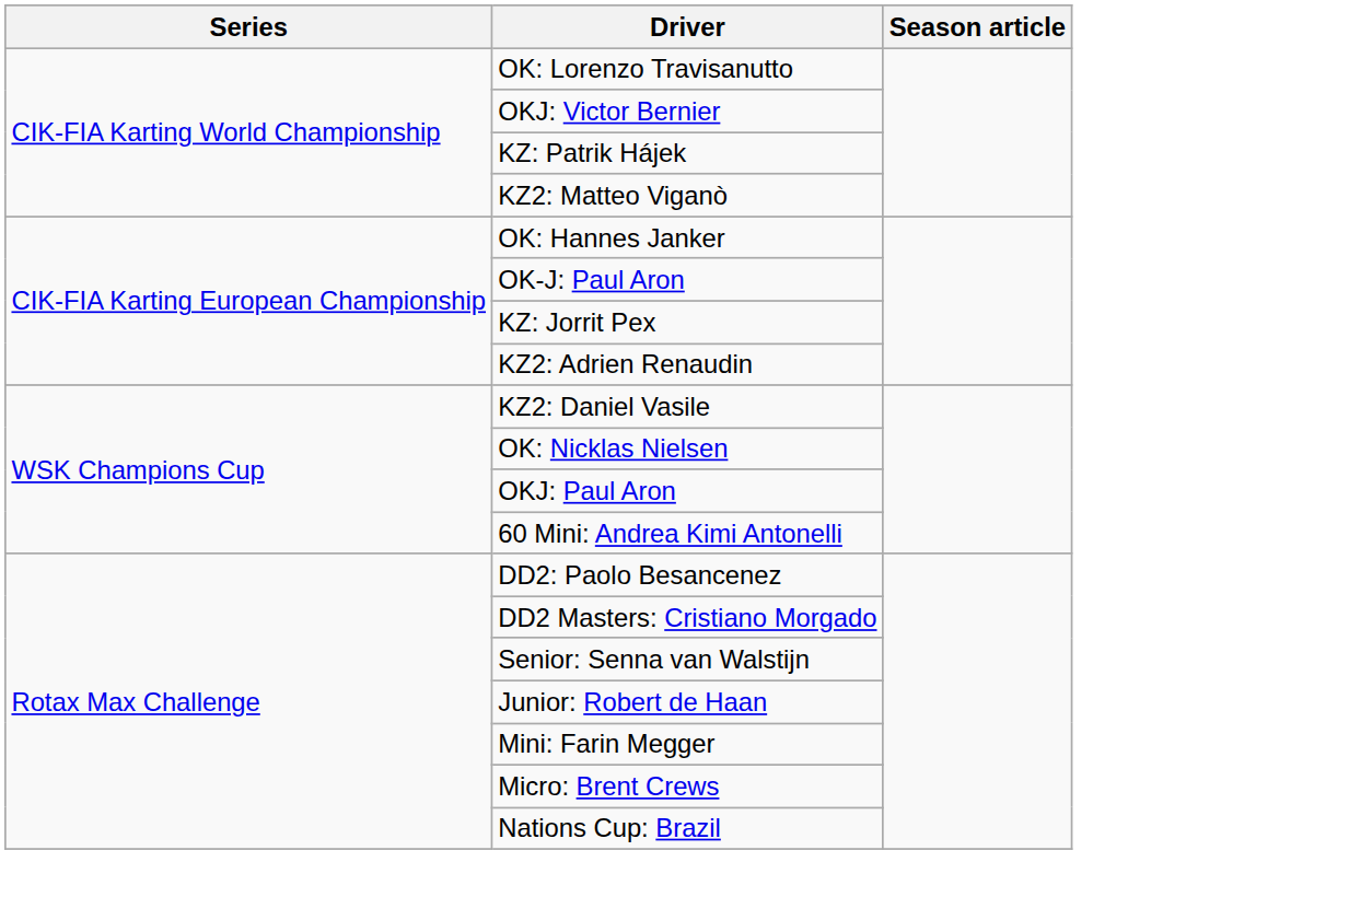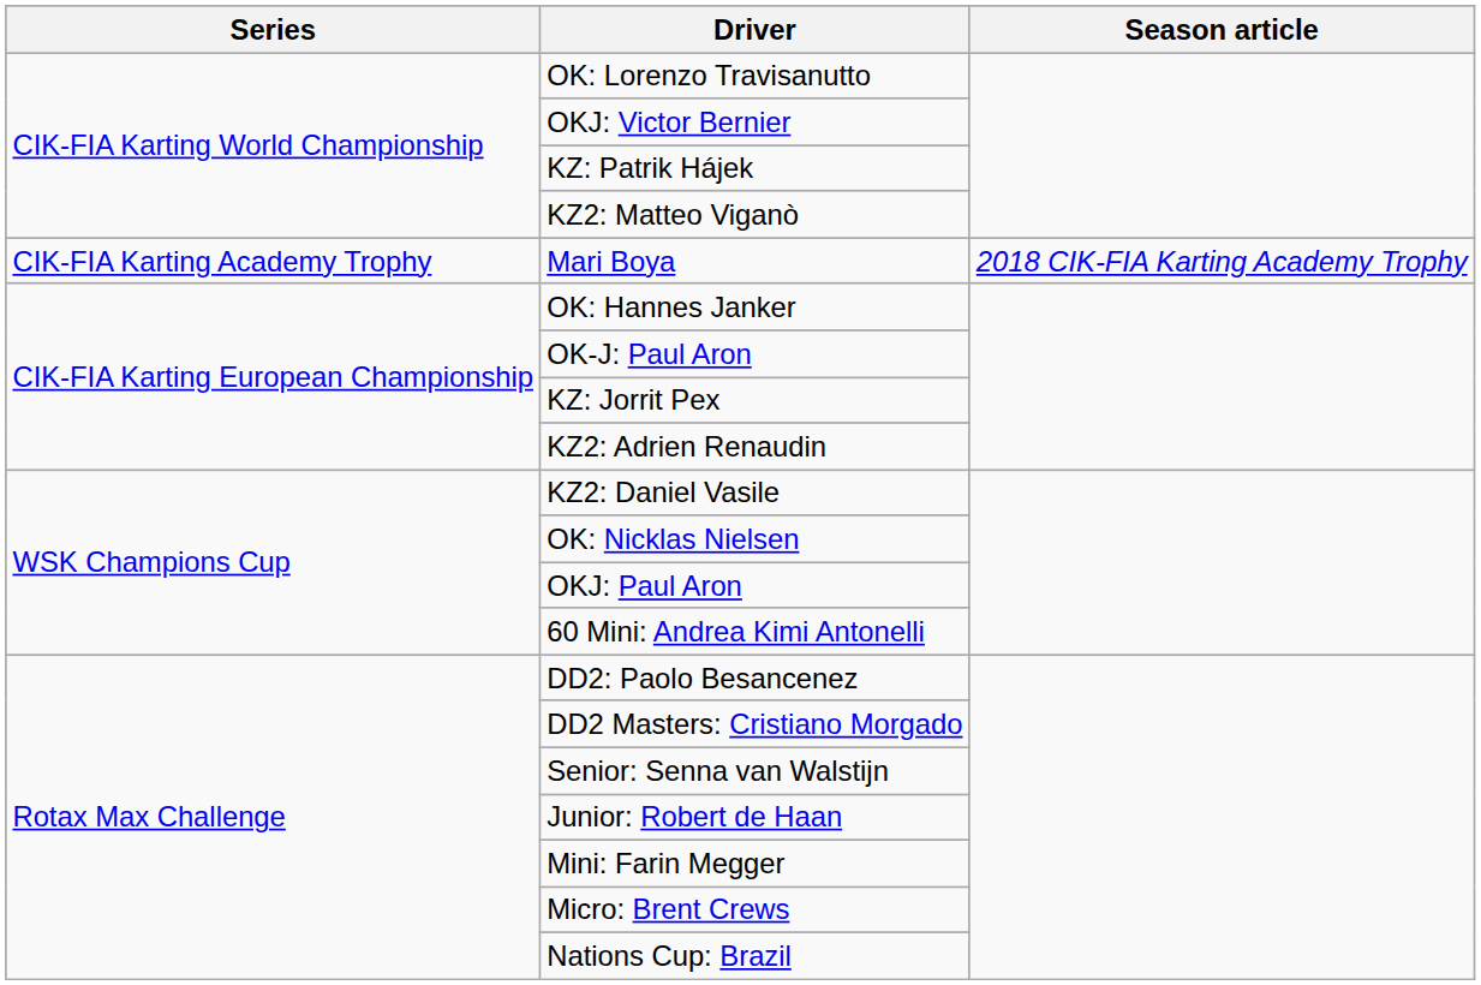+ row: CIK-FIA Karting Academy Trophy | Mari Boya | 2018 CIK-FIA Karting Academy Trophy
